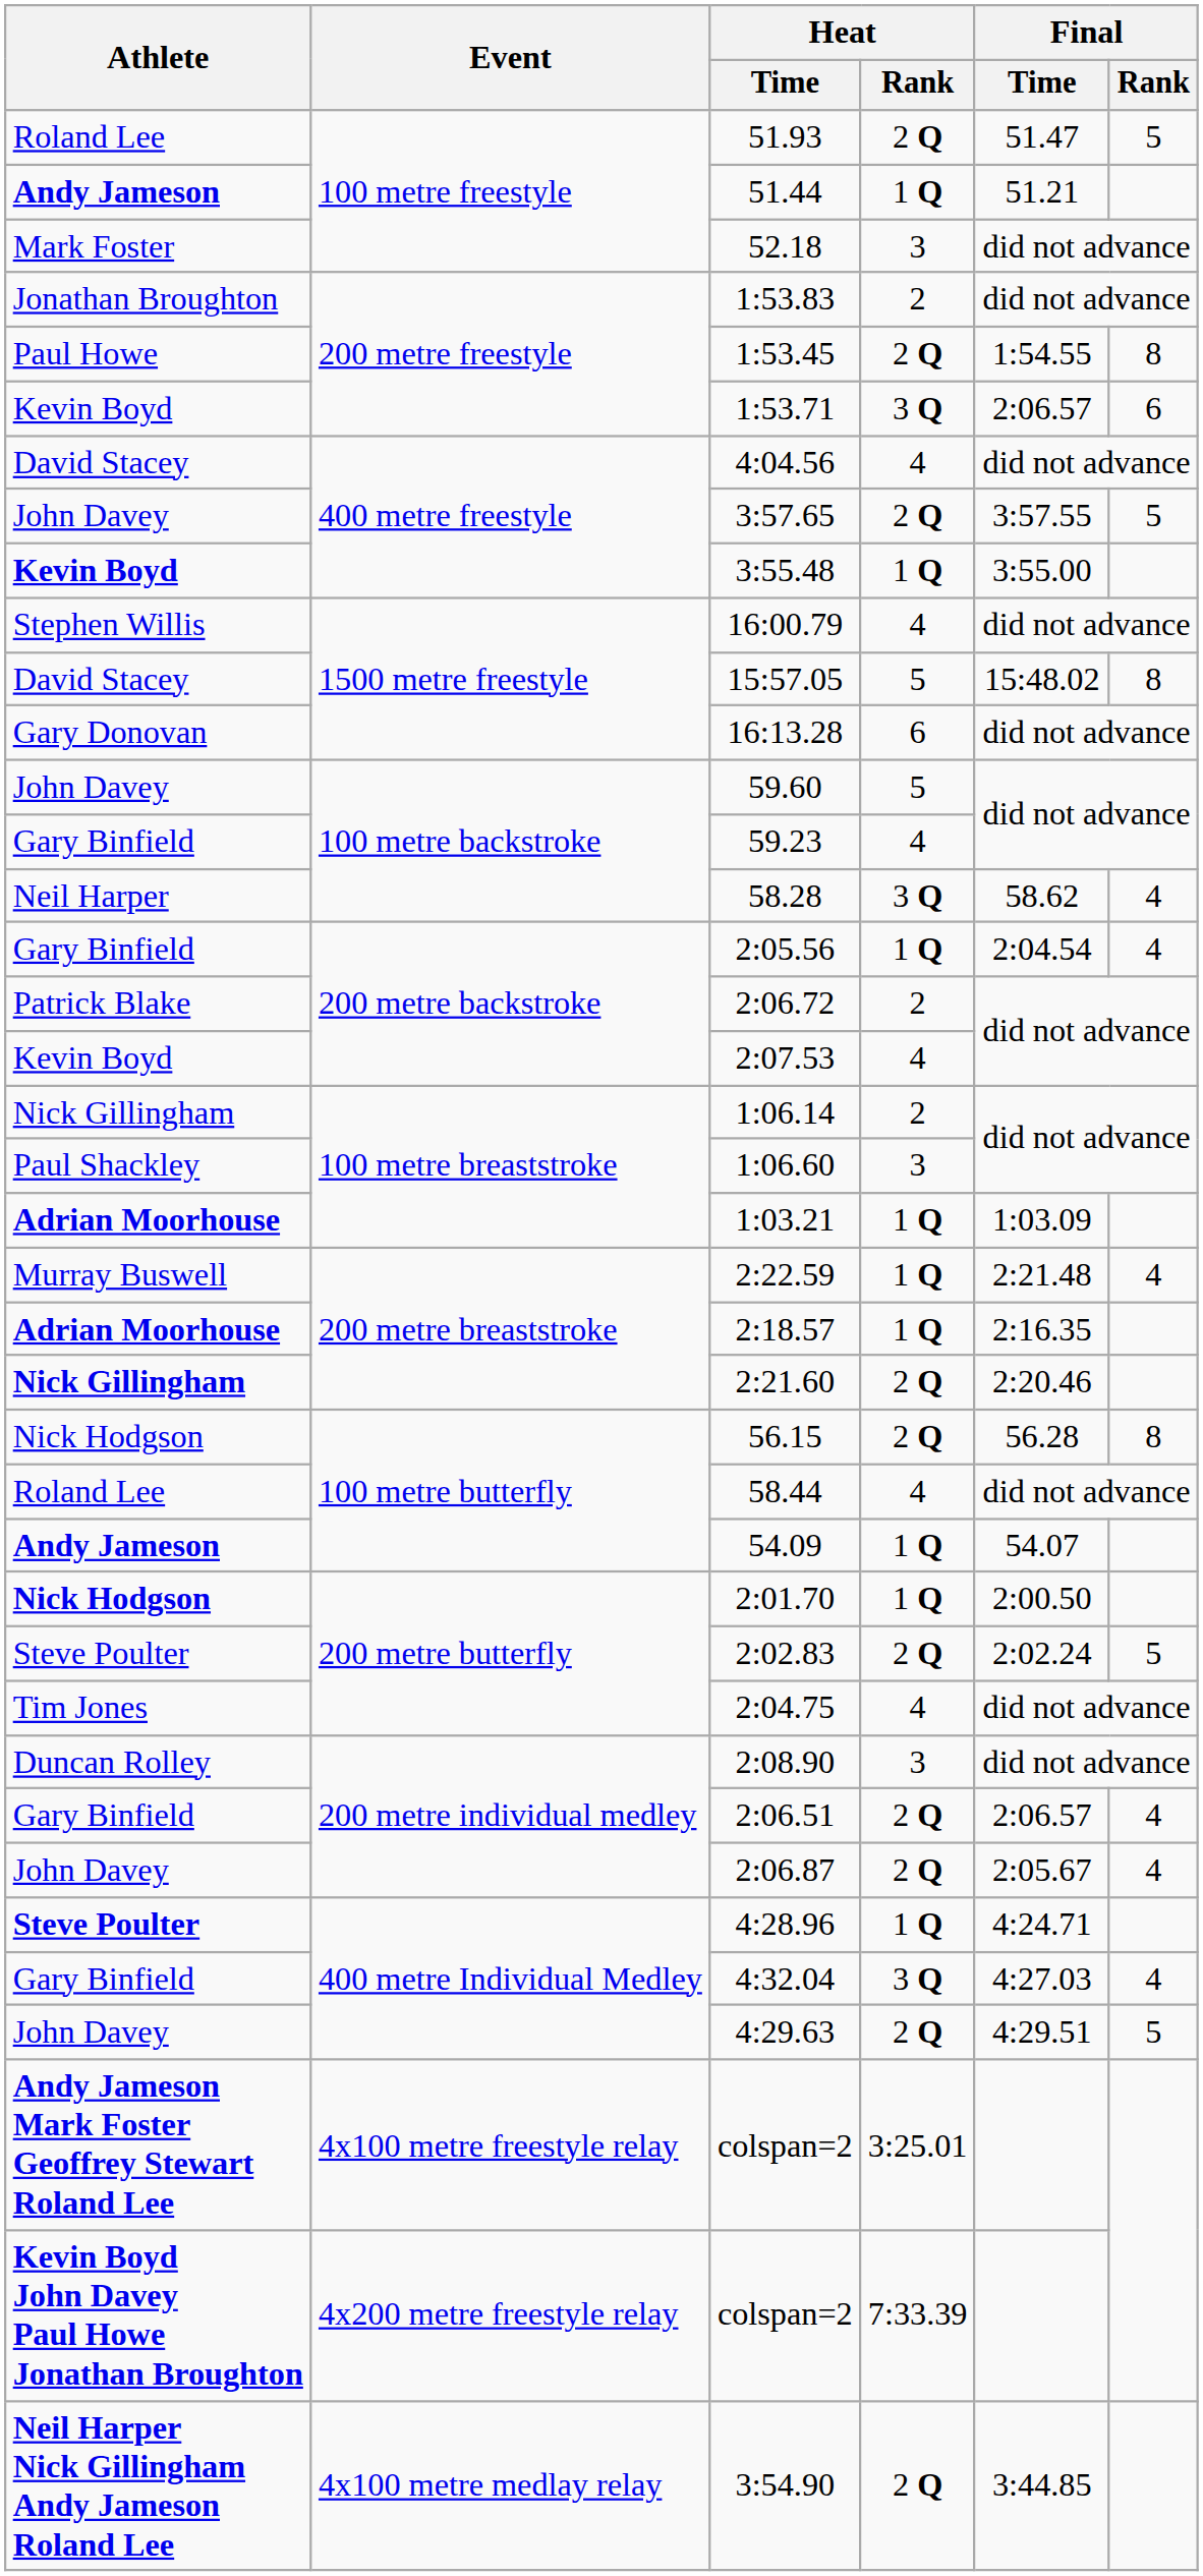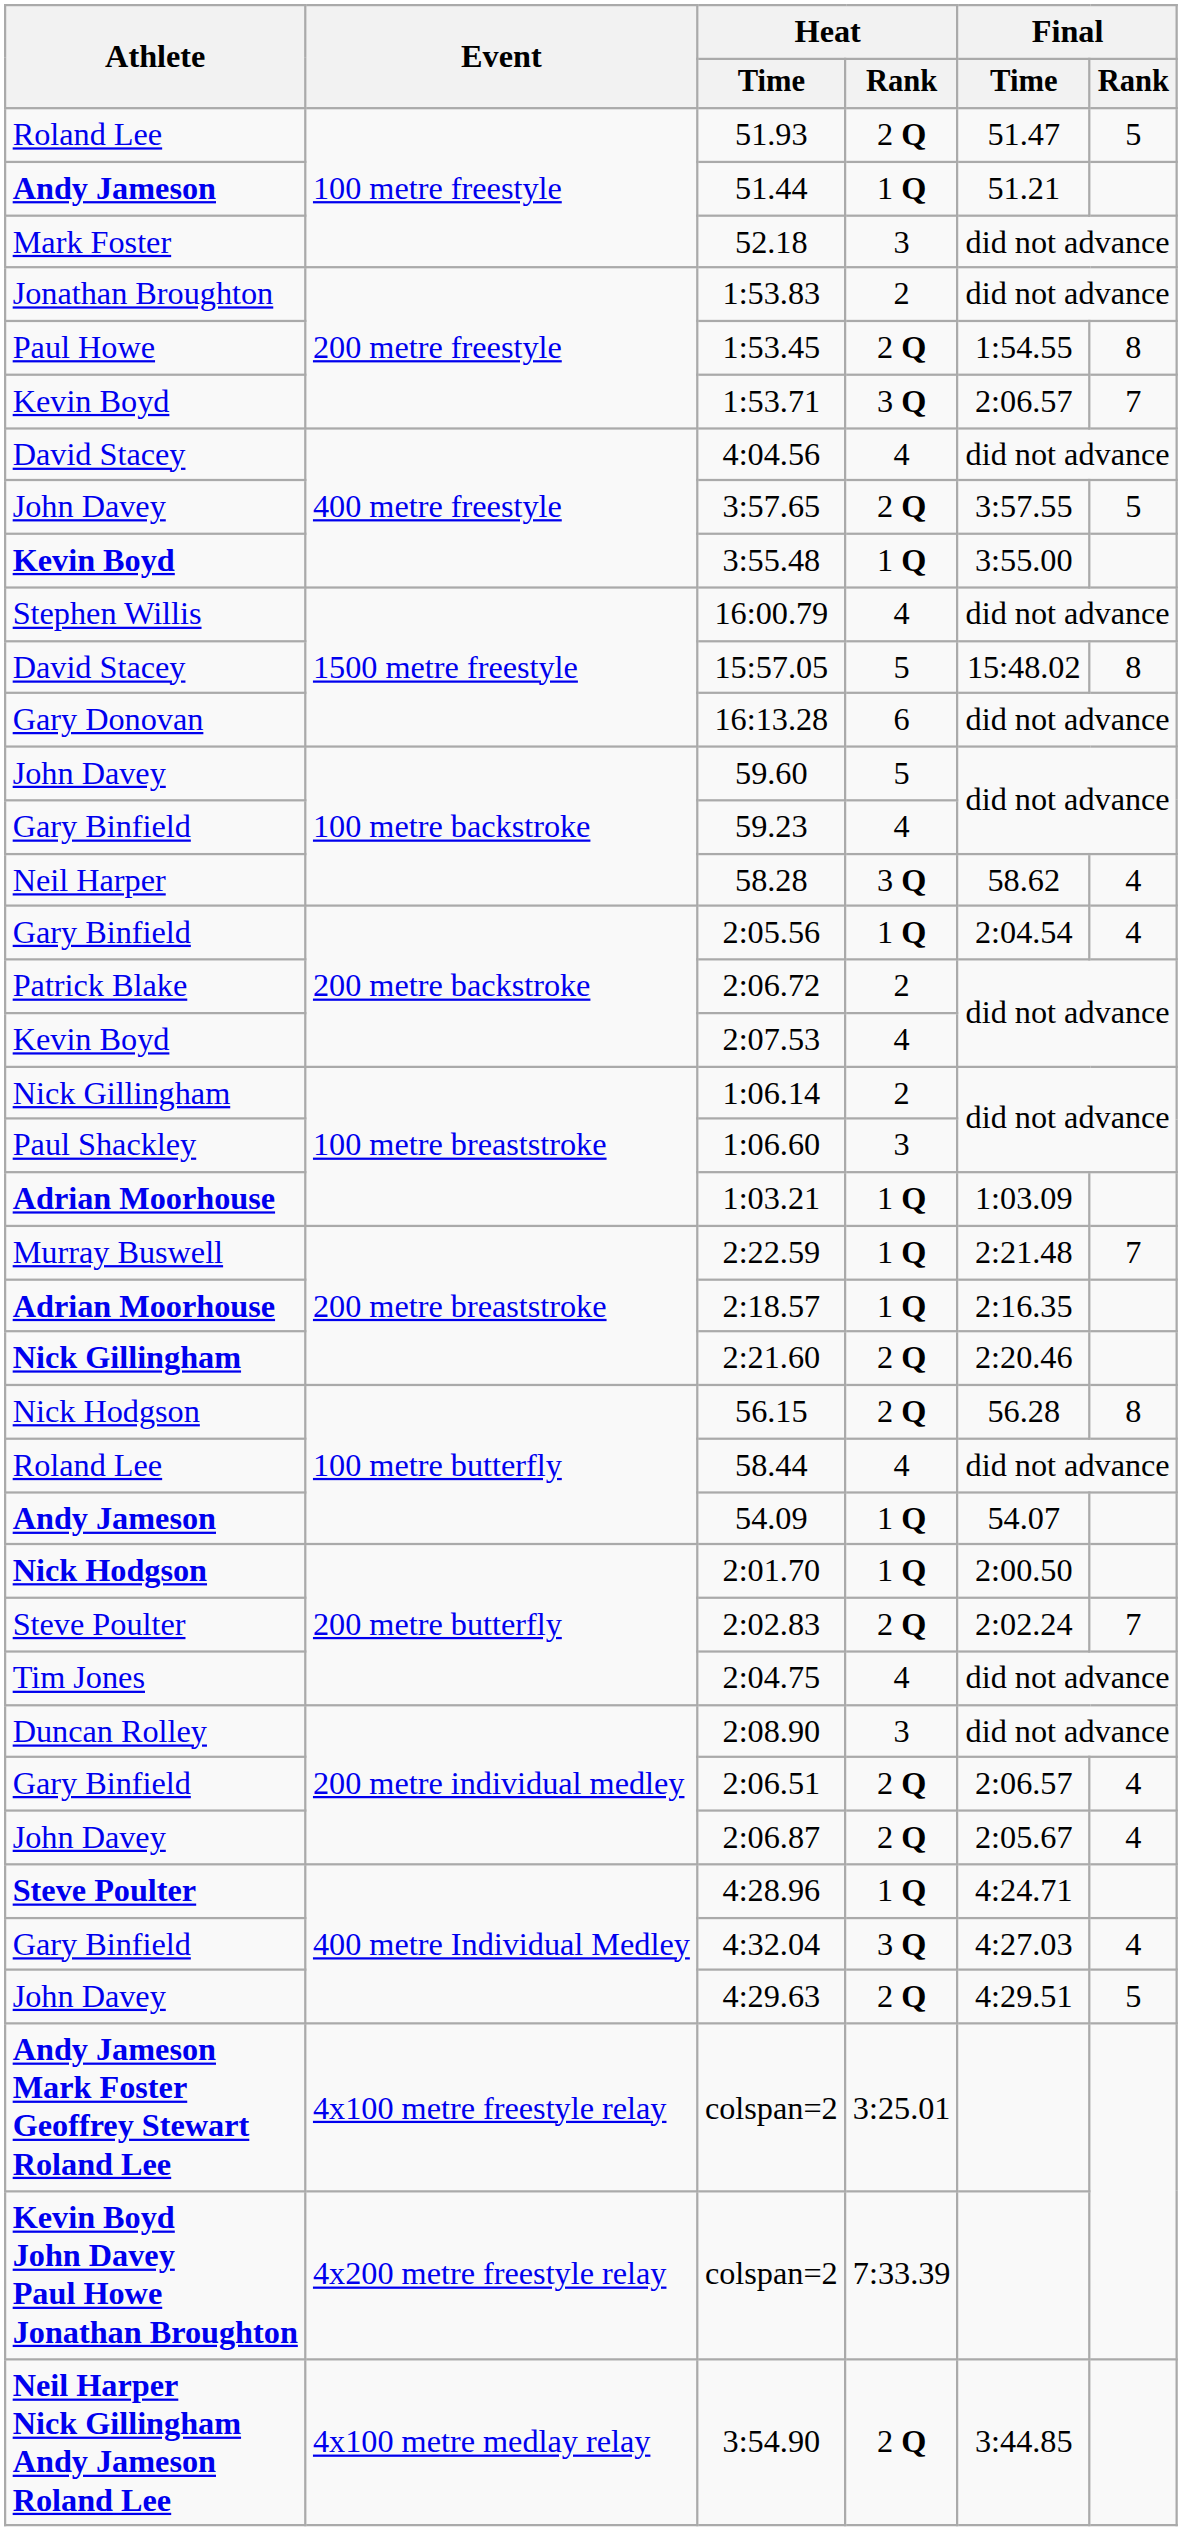1:53.71 | Final / Rank: 6 -> 7
2:22.59 | Final / Rank: 4 -> 7
2:02.83 | Final / Rank: 5 -> 7
